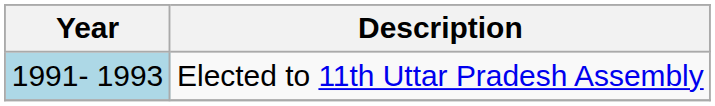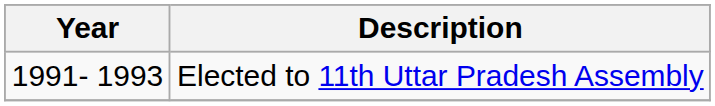Elected to 11th Uttar Pradesh Assembly | Year: lightblue background -> no background
